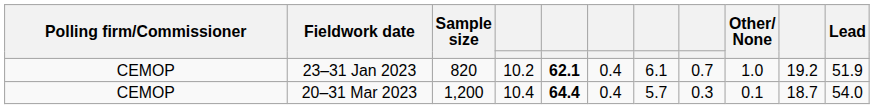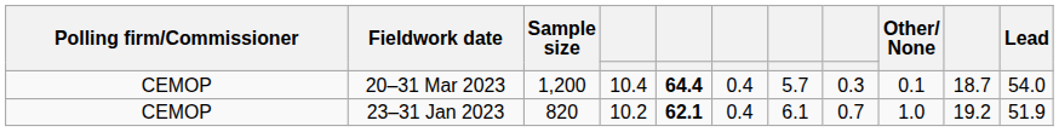rows swapped: 20–31 Mar 2023 <-> 23–31 Jan 2023
